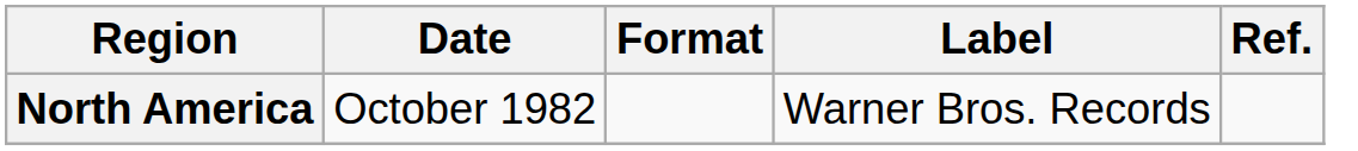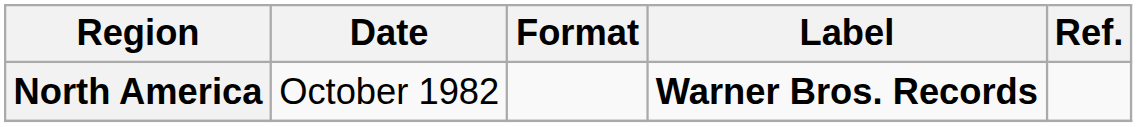North America | Label: normal -> bold
